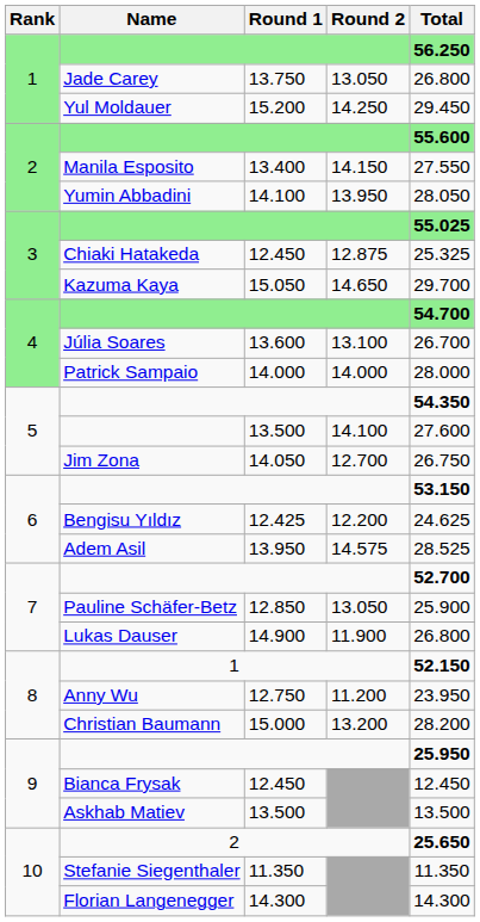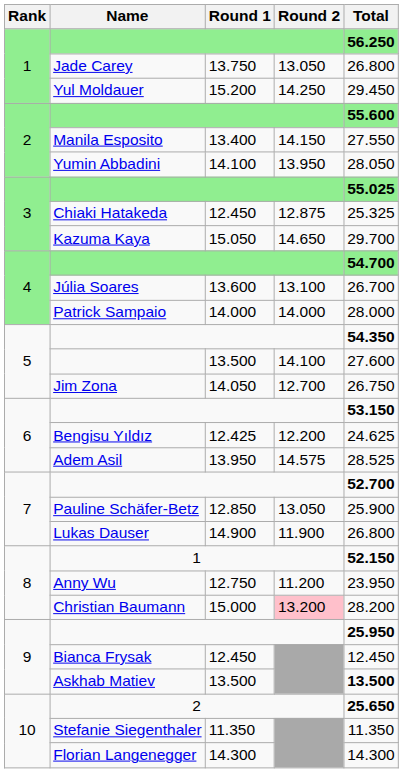Christian Baumann | Round 2: no background -> pink background
Askhab Matiev | Total: normal -> bold
